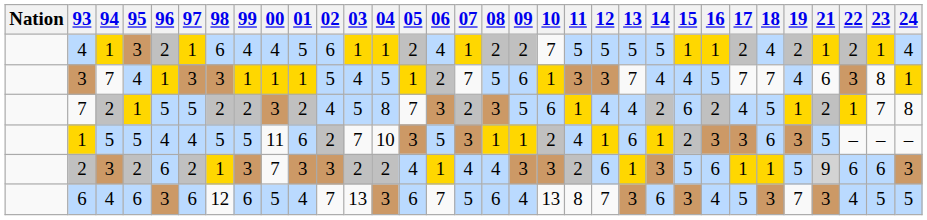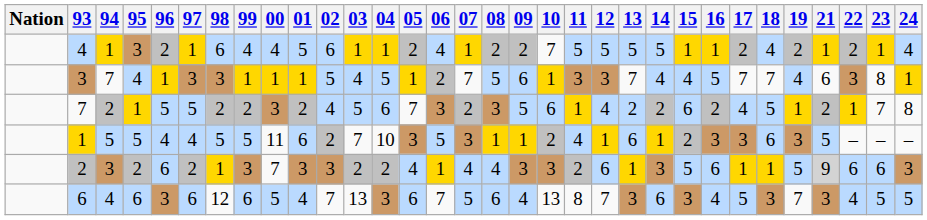row 4 | 04: 8 -> 6
row 4 | 13: 4 -> 2
